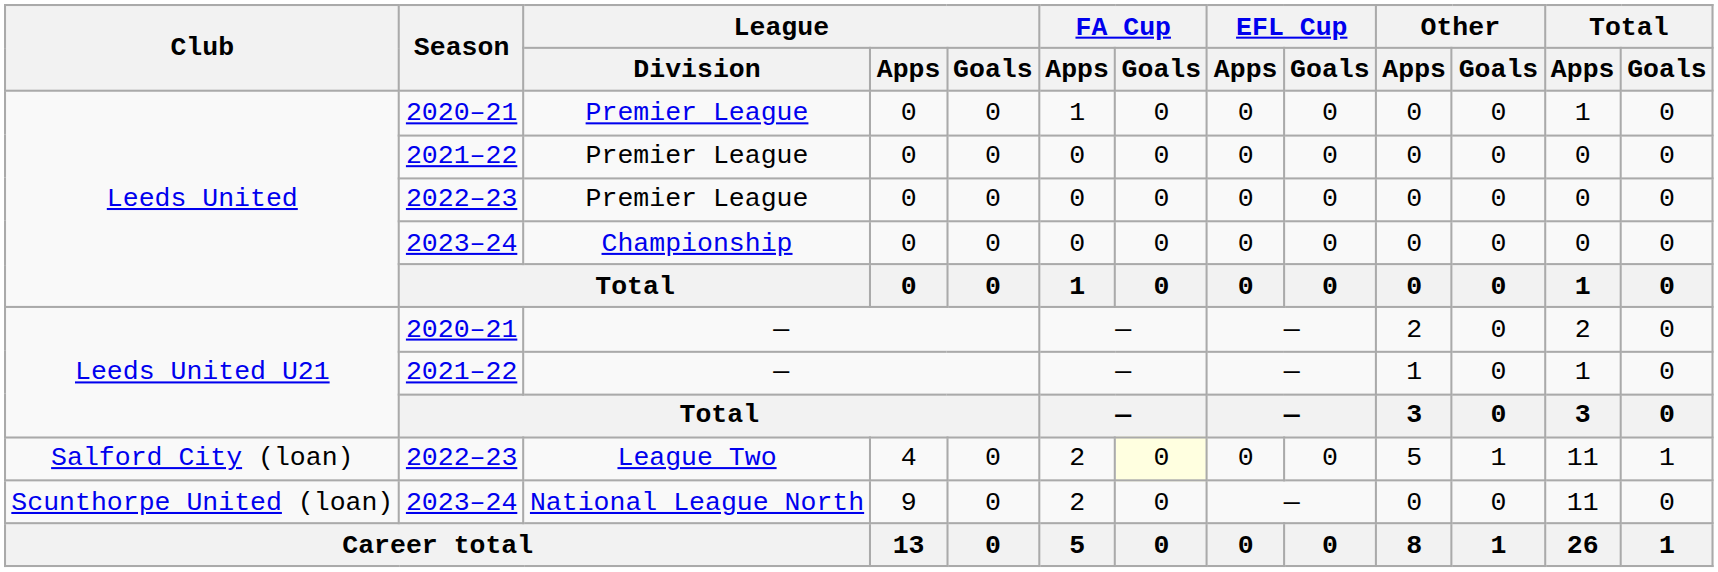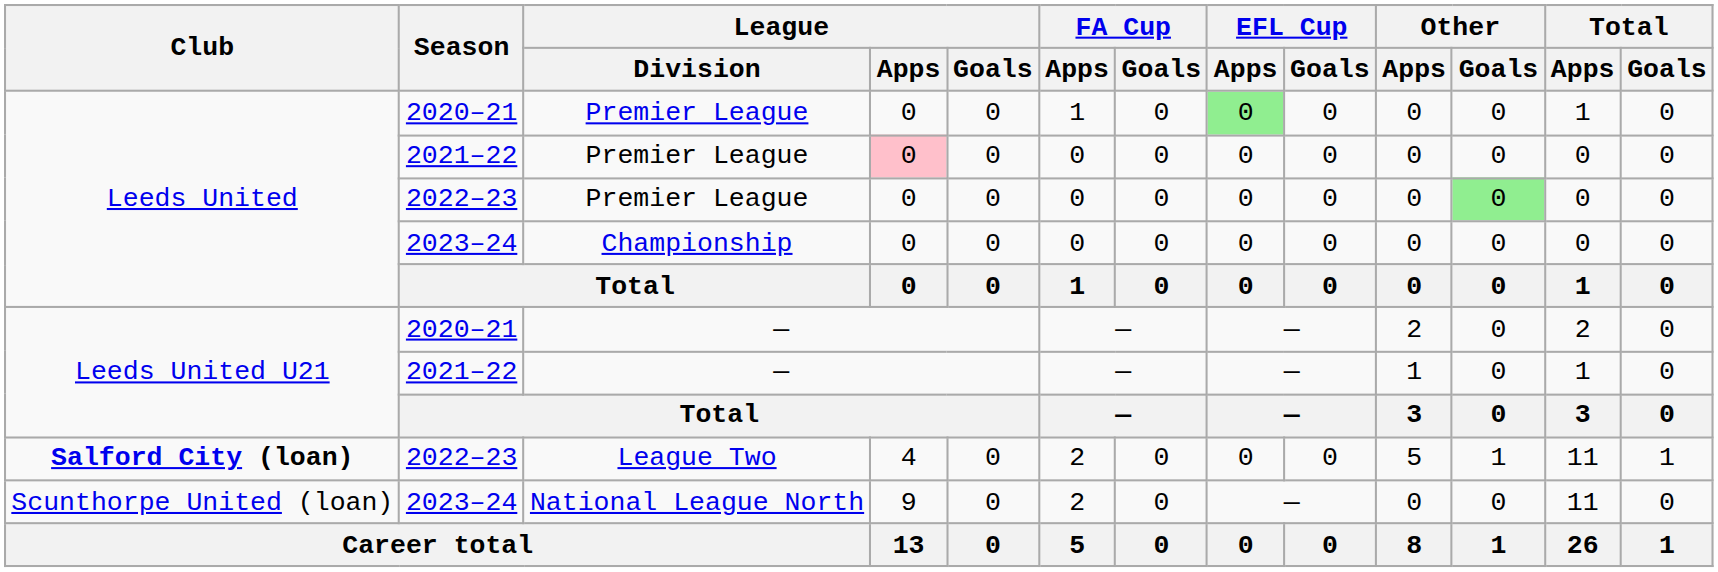2020–21 / Premier League | EFL Cup / Apps: no background -> lightgreen background
2021–22 / Premier League | League / Apps: no background -> pink background
2022–23 / Premier League | Other / Goals: no background -> lightgreen background
League Two | Club: normal -> bold
League Two | FA Cup / Goals: lightyellow background -> no background
